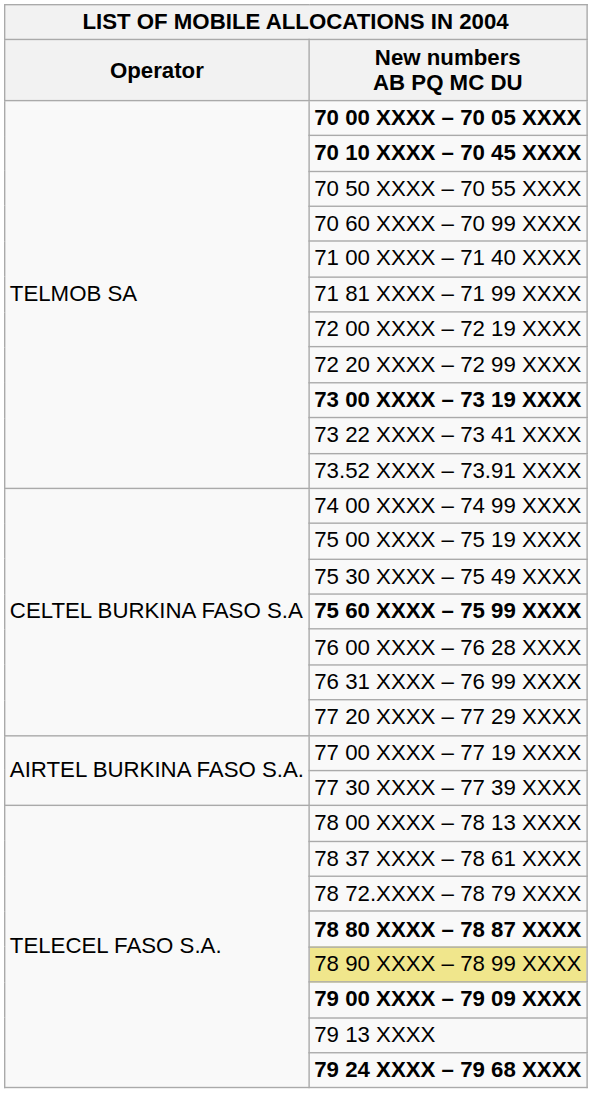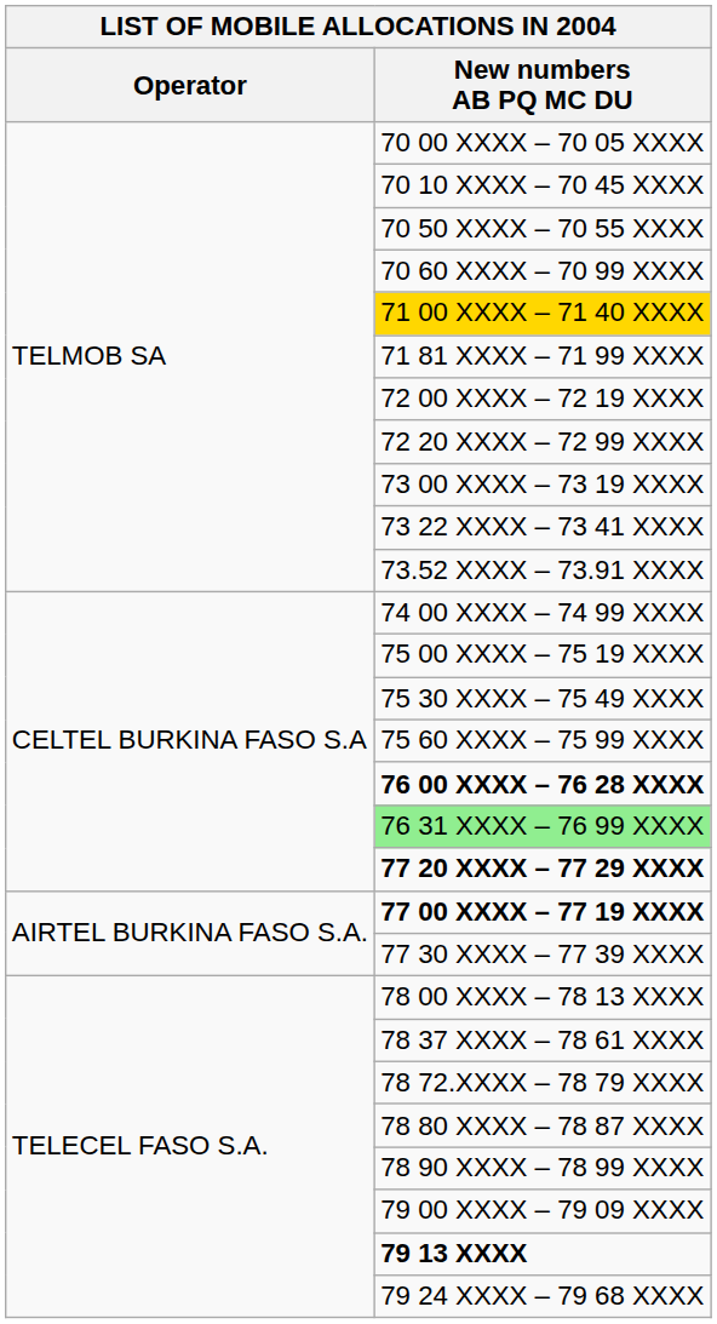70 00 XXXX – 70 05 XXXX | New numbers AB PQ MC DU: bold -> normal
70 10 XXXX – 70 45 XXXX | New numbers AB PQ MC DU: bold -> normal
71 00 XXXX – 71 40 XXXX | New numbers AB PQ MC DU: no background -> gold background
73 00 XXXX – 73 19 XXXX | New numbers AB PQ MC DU: bold -> normal
75 60 XXXX – 75 99 XXXX | New numbers AB PQ MC DU: bold -> normal
76 00 XXXX – 76 28 XXXX | New numbers AB PQ MC DU: normal -> bold
76 31 XXXX – 76 99 XXXX | New numbers AB PQ MC DU: no background -> lightgreen background
77 20 XXXX – 77 29 XXXX | New numbers AB PQ MC DU: normal -> bold
77 00 XXXX – 77 19 XXXX | New numbers AB PQ MC DU: normal -> bold
78 80 XXXX – 78 87 XXXX | New numbers AB PQ MC DU: bold -> normal
78 90 XXXX – 78 99 XXXX | New numbers AB PQ MC DU: khaki background -> no background
79 00 XXXX – 79 09 XXXX | New numbers AB PQ MC DU: bold -> normal
79 13 XXXX | New numbers AB PQ MC DU: normal -> bold
79 24 XXXX – 79 68 XXXX | New numbers AB PQ MC DU: bold -> normal
